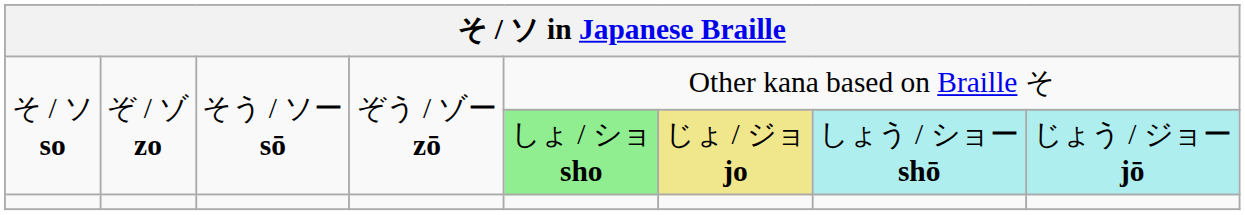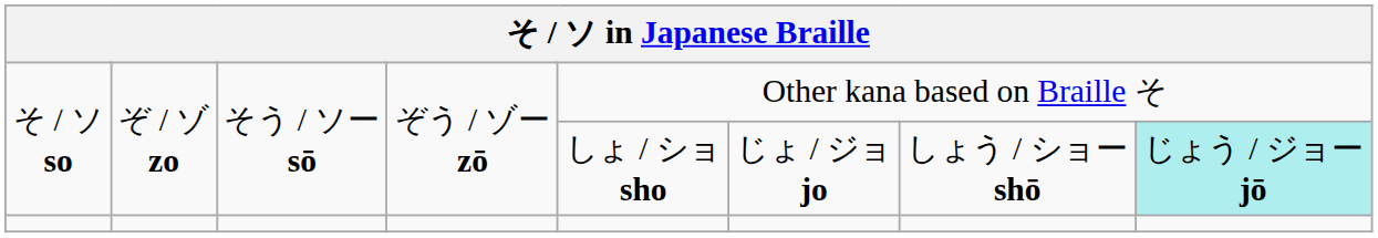row 3 | column 5: lightgreen background -> no background
row 3 | column 6: khaki background -> no background
row 3 | column 7: paleturquoise background -> no background
